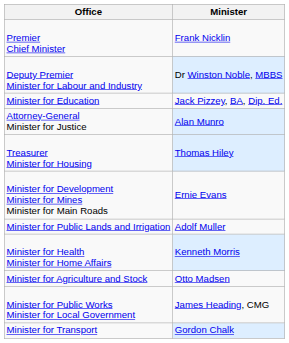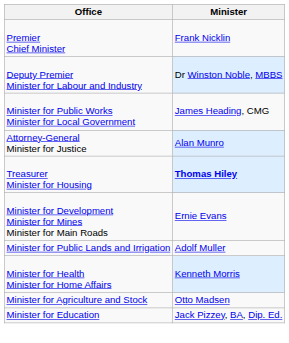rows swapped: Minister for Education <-> Minister for Public Works Minister for Local Government
Treasurer Minister for Housing | Minister: normal -> bold
- row: Minister for Transport | Gordon Chalk
